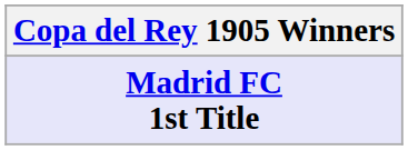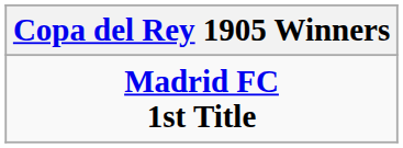row 2 | column 1: lavender background -> no background
